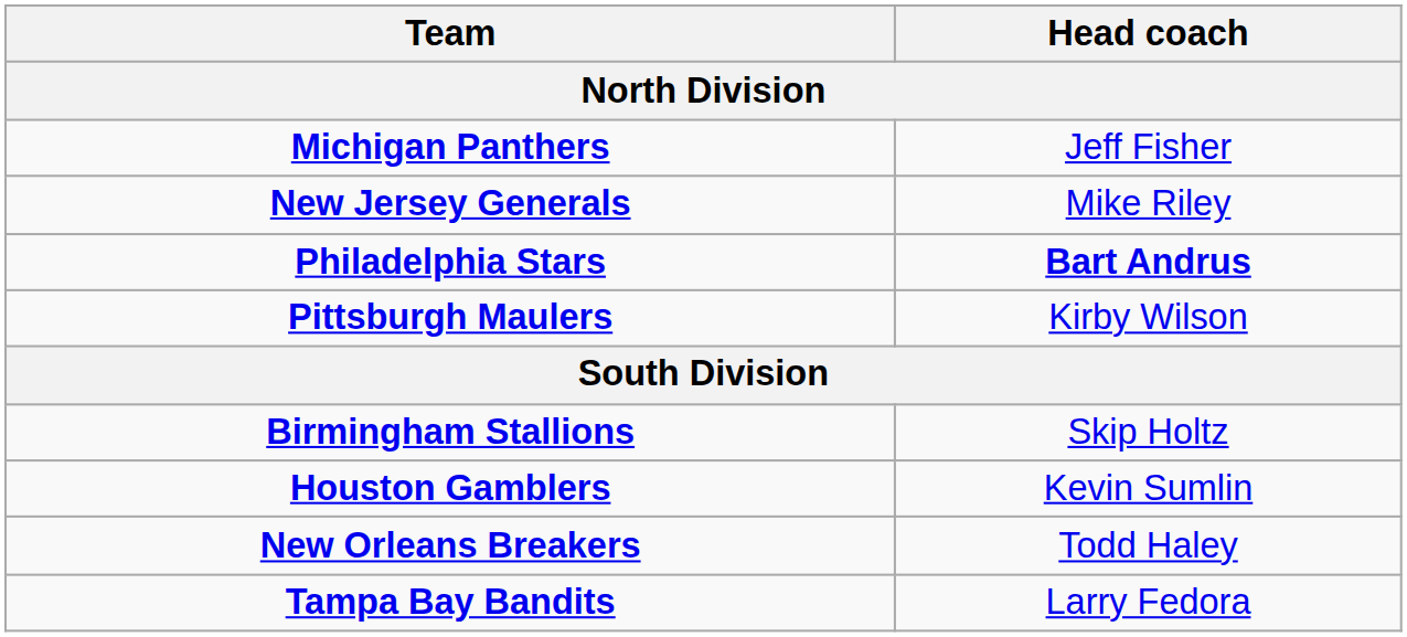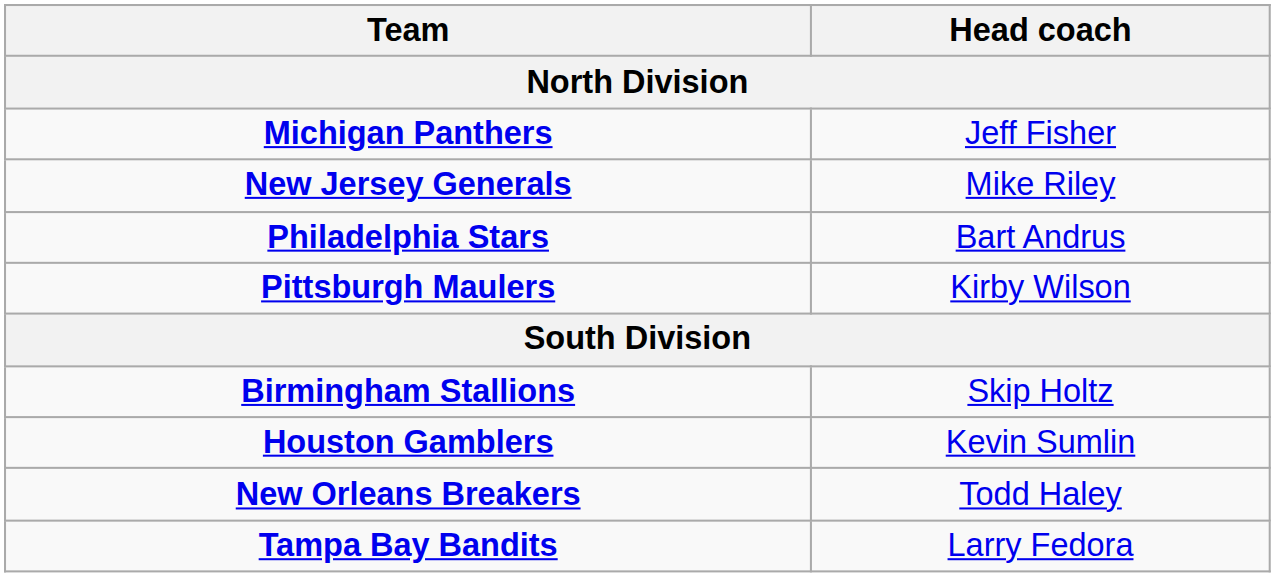Philadelphia Stars | Head coach: bold -> normal
